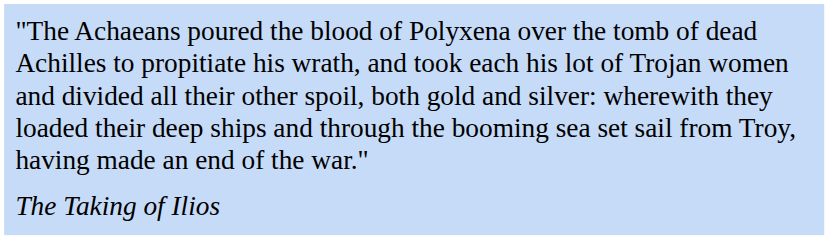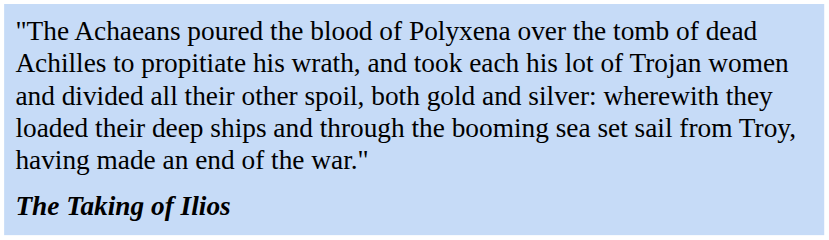row 2 | column 1: normal -> bold
